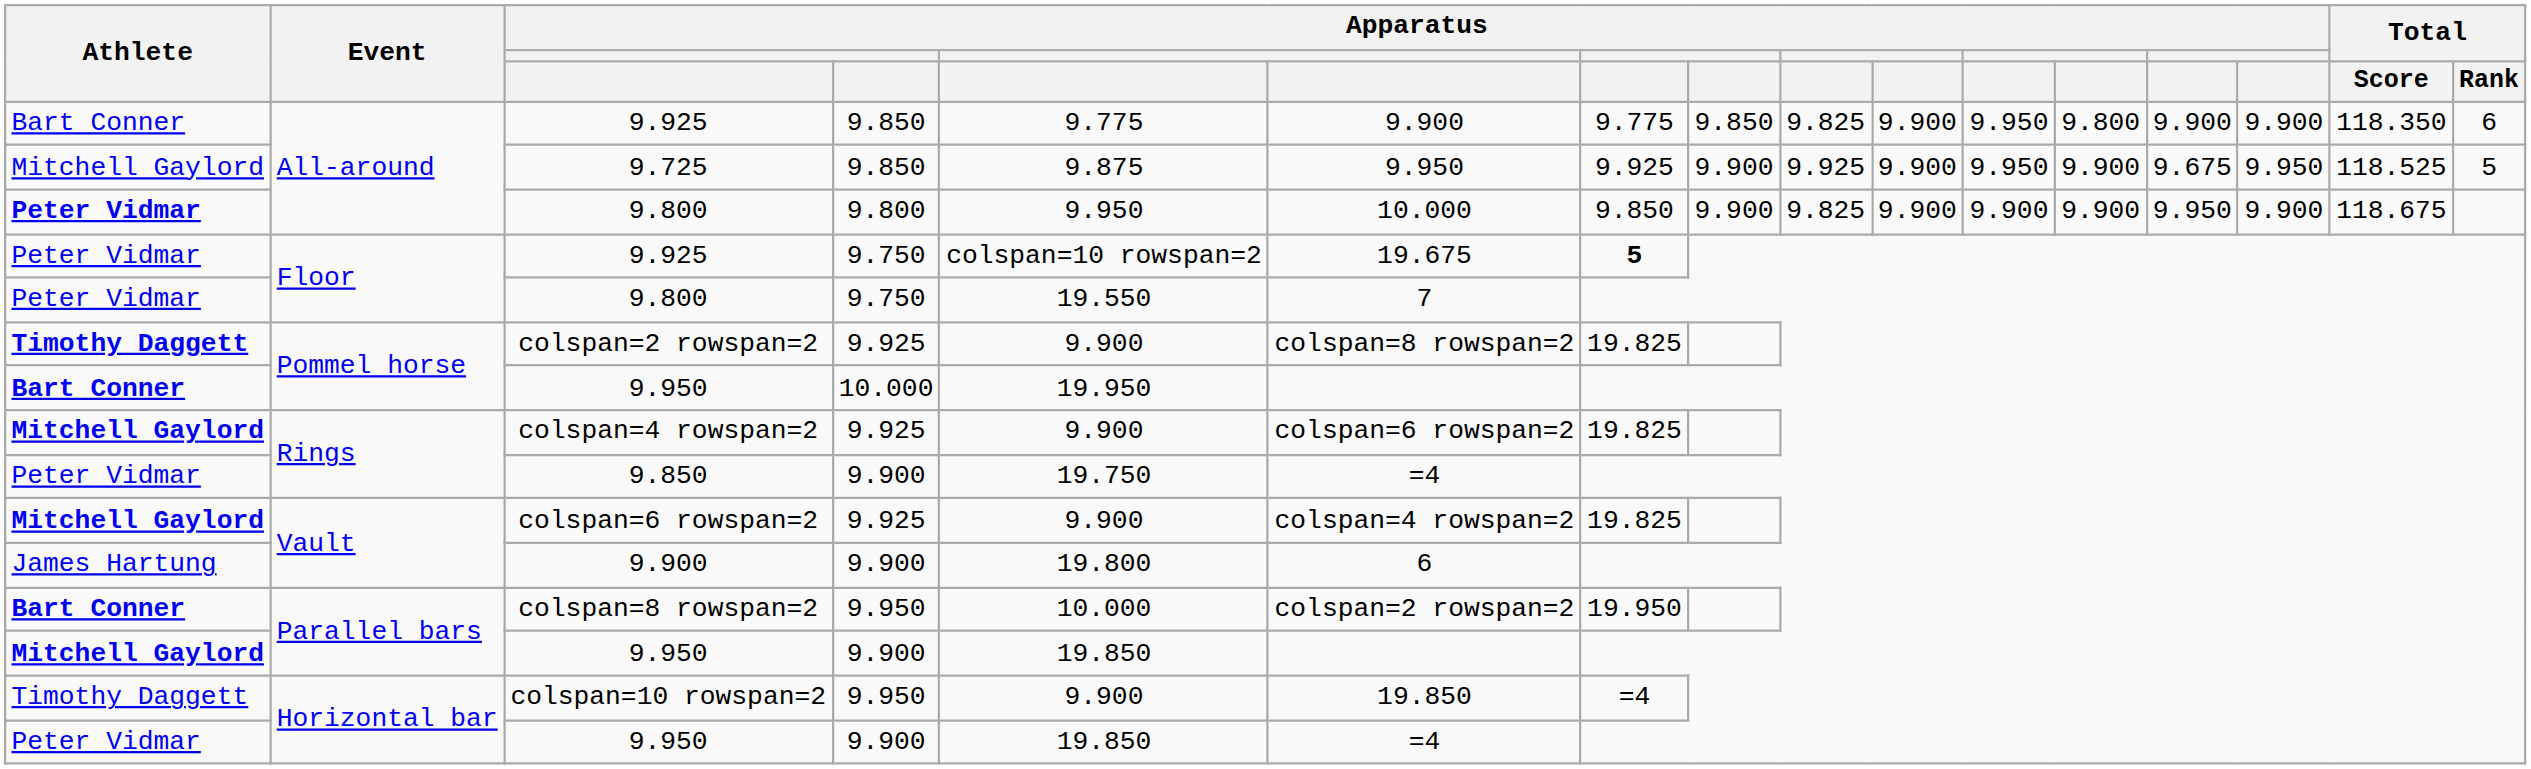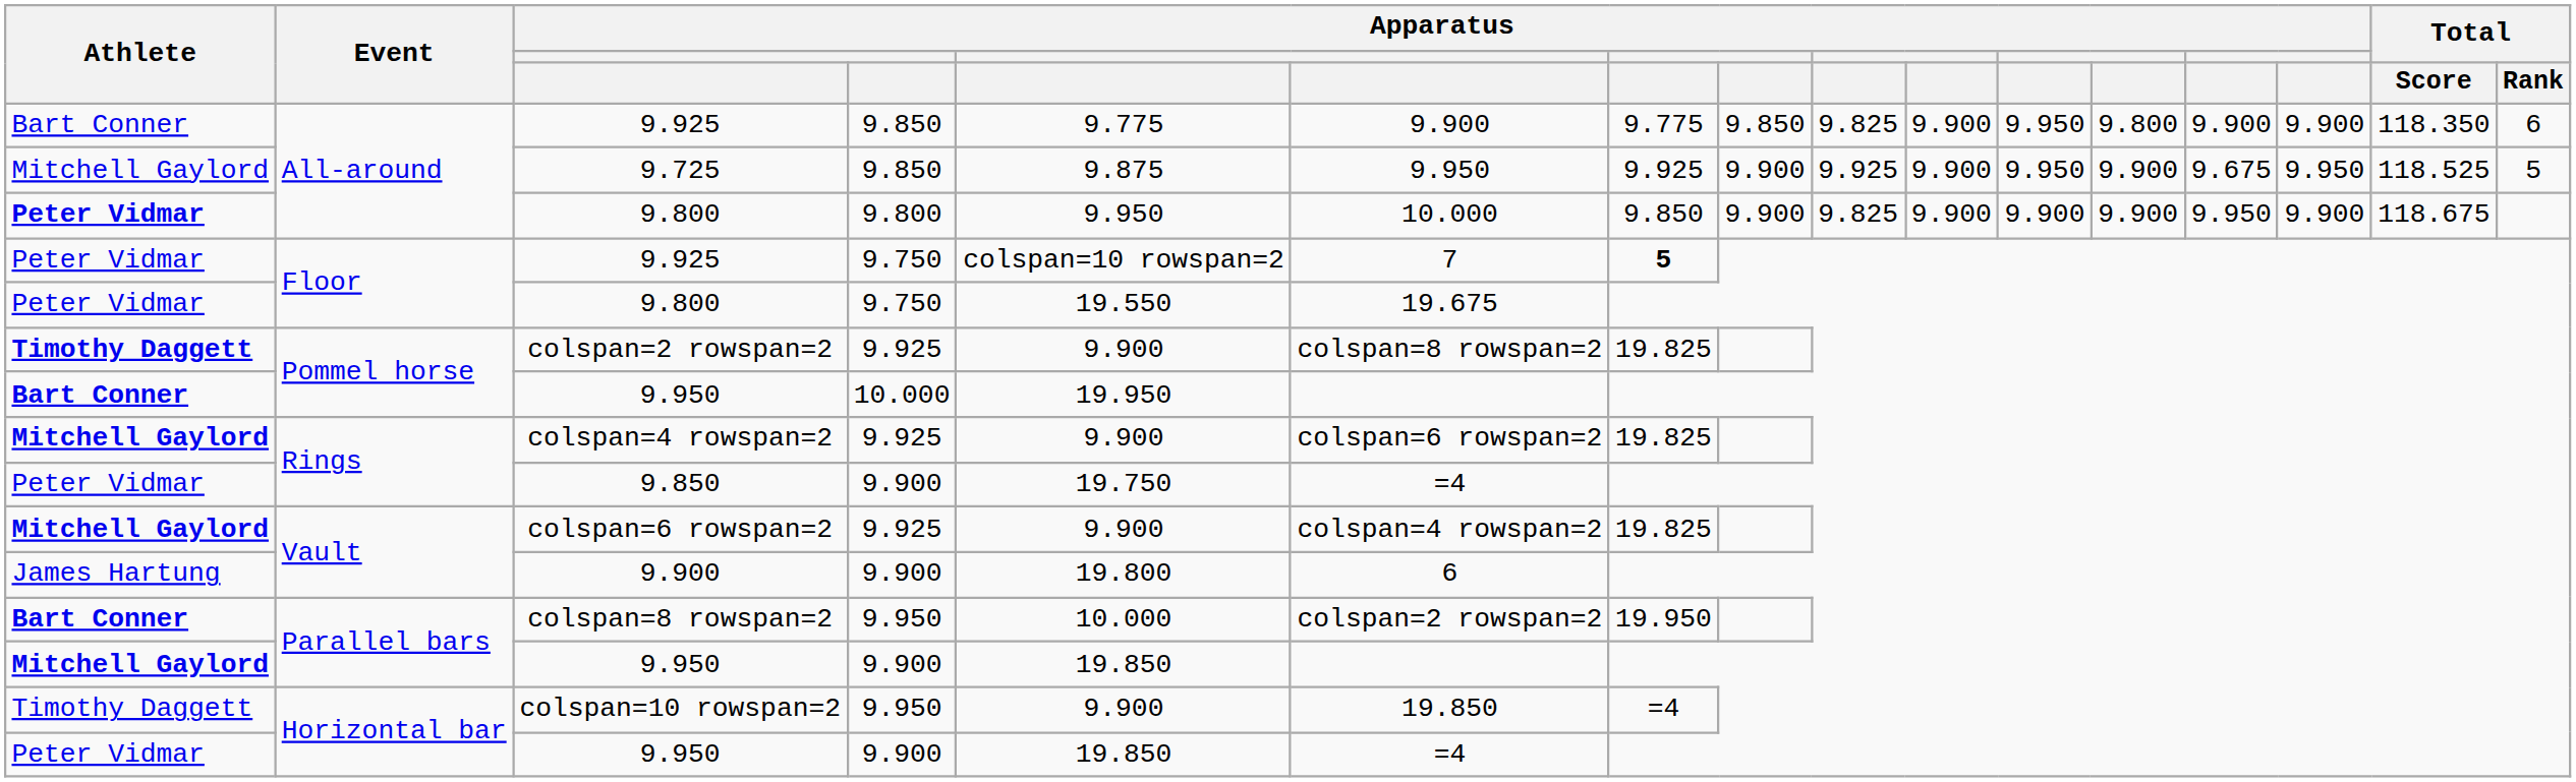Floor / 9.925 | column 6: 19.675 -> 7
Floor / 9.800 | column 6: 7 -> 19.675
